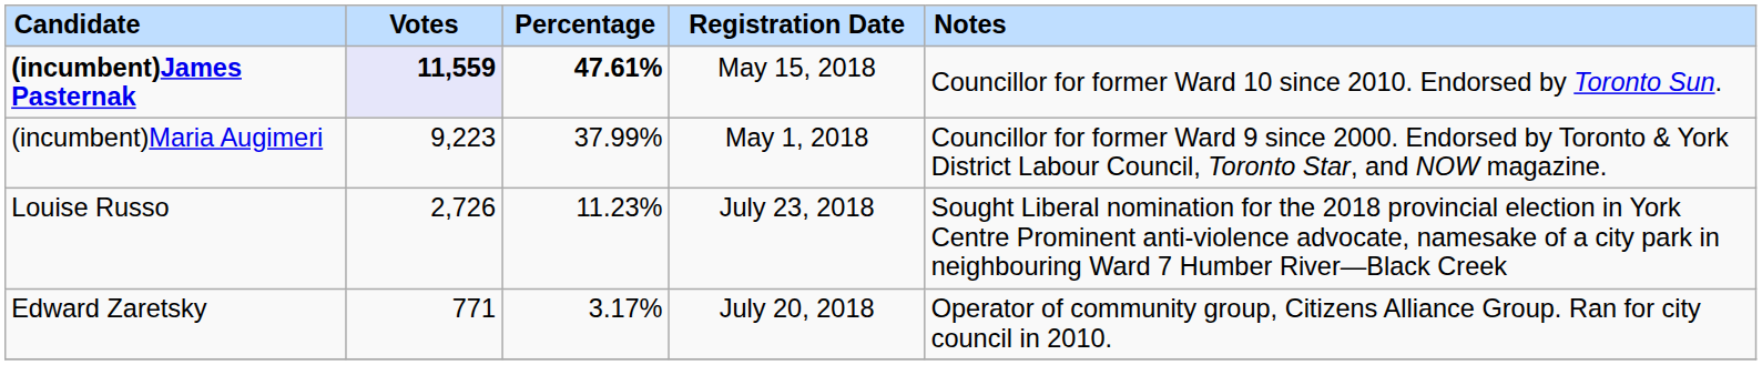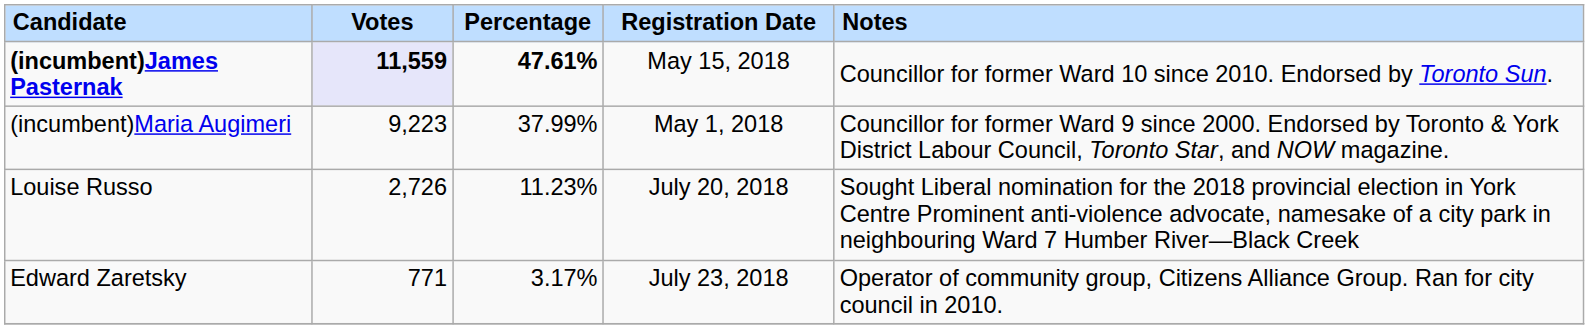Louise Russo | Registration Date: July 23, 2018 -> July 20, 2018
Edward Zaretsky | Registration Date: July 20, 2018 -> July 23, 2018
